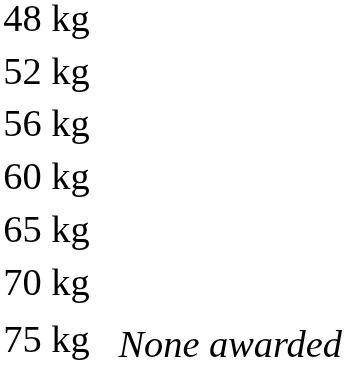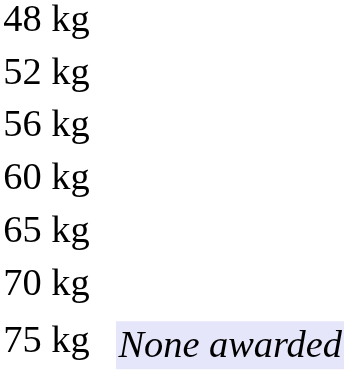75 kg / None awarded | column 2: no background -> lavender background
